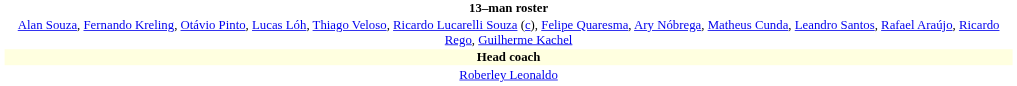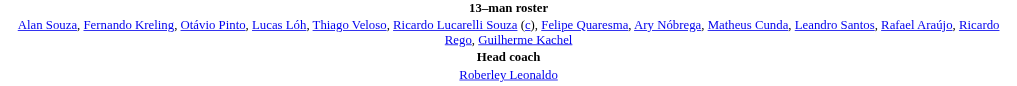row 3 | column 1: lightyellow background -> no background
